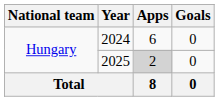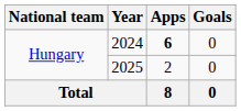2024 | Apps: normal -> bold
2025 | Apps: lightgrey background -> no background
